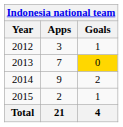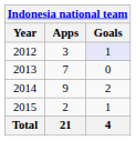2012 | Goals: no background -> lavender background
2013 | Goals: gold background -> no background
